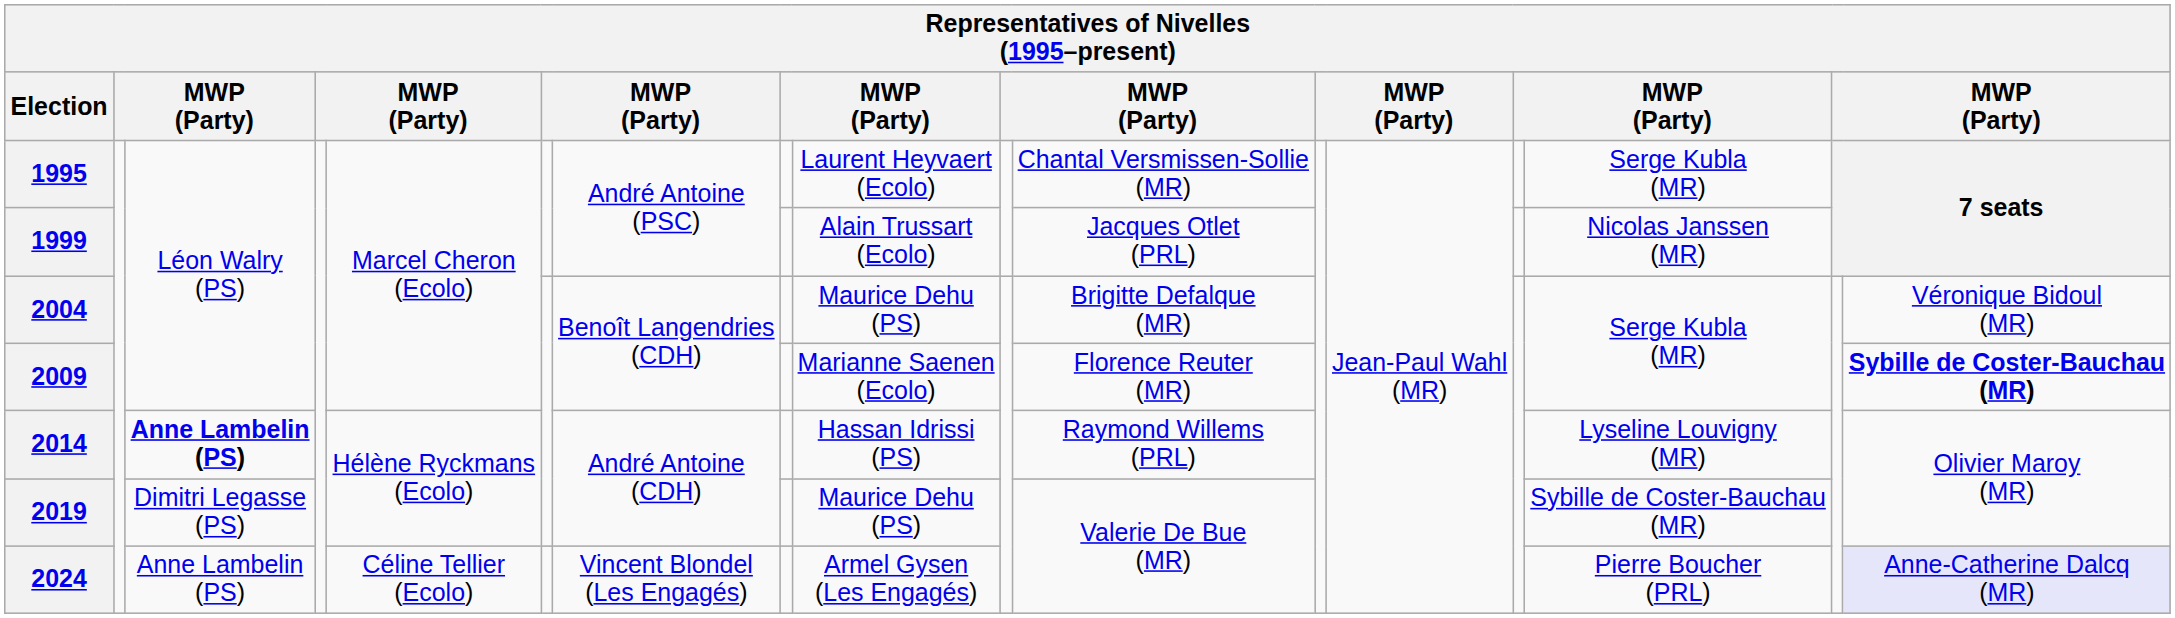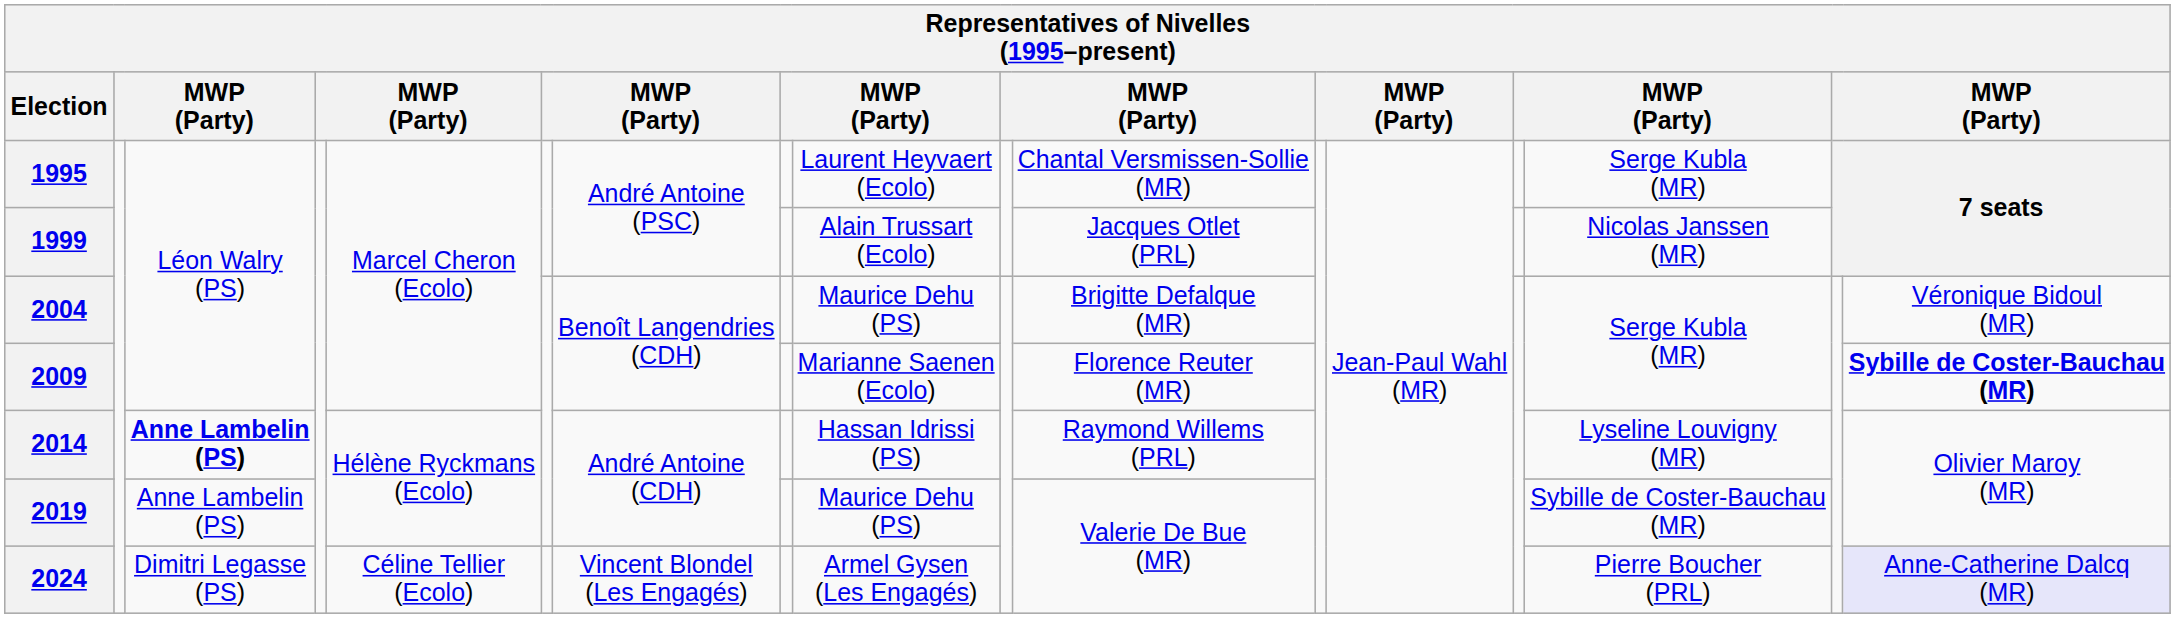2019 | column 3: Dimitri Legasse (PS) -> Anne Lambelin (PS)
2024 | column 3: Anne Lambelin (PS) -> Dimitri Legasse (PS)
